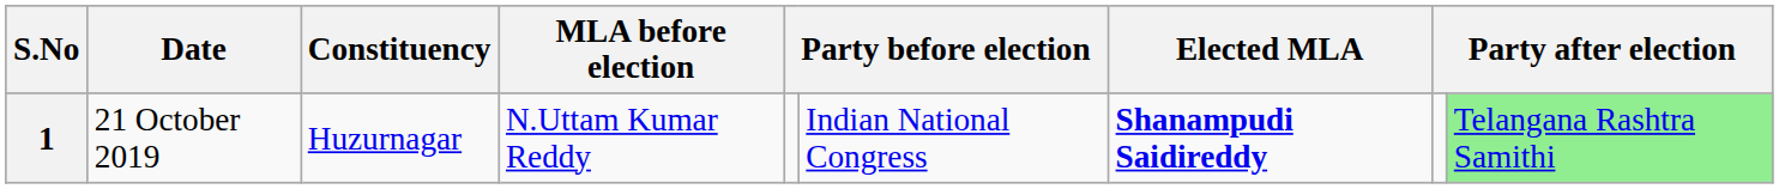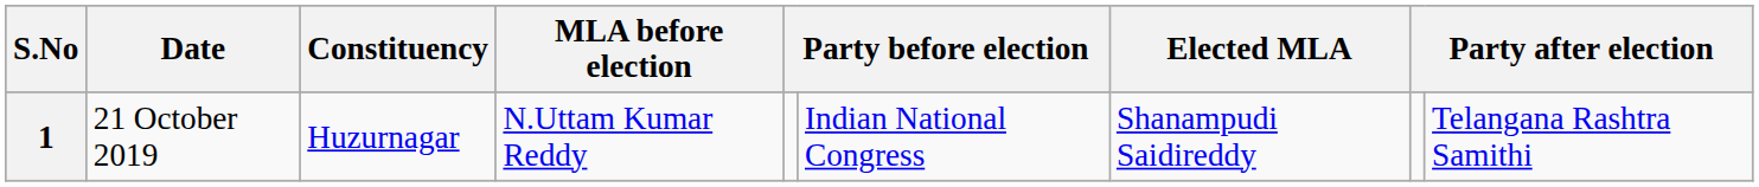1 | Elected MLA: bold -> normal
1 | column 9: lightgreen background -> no background
